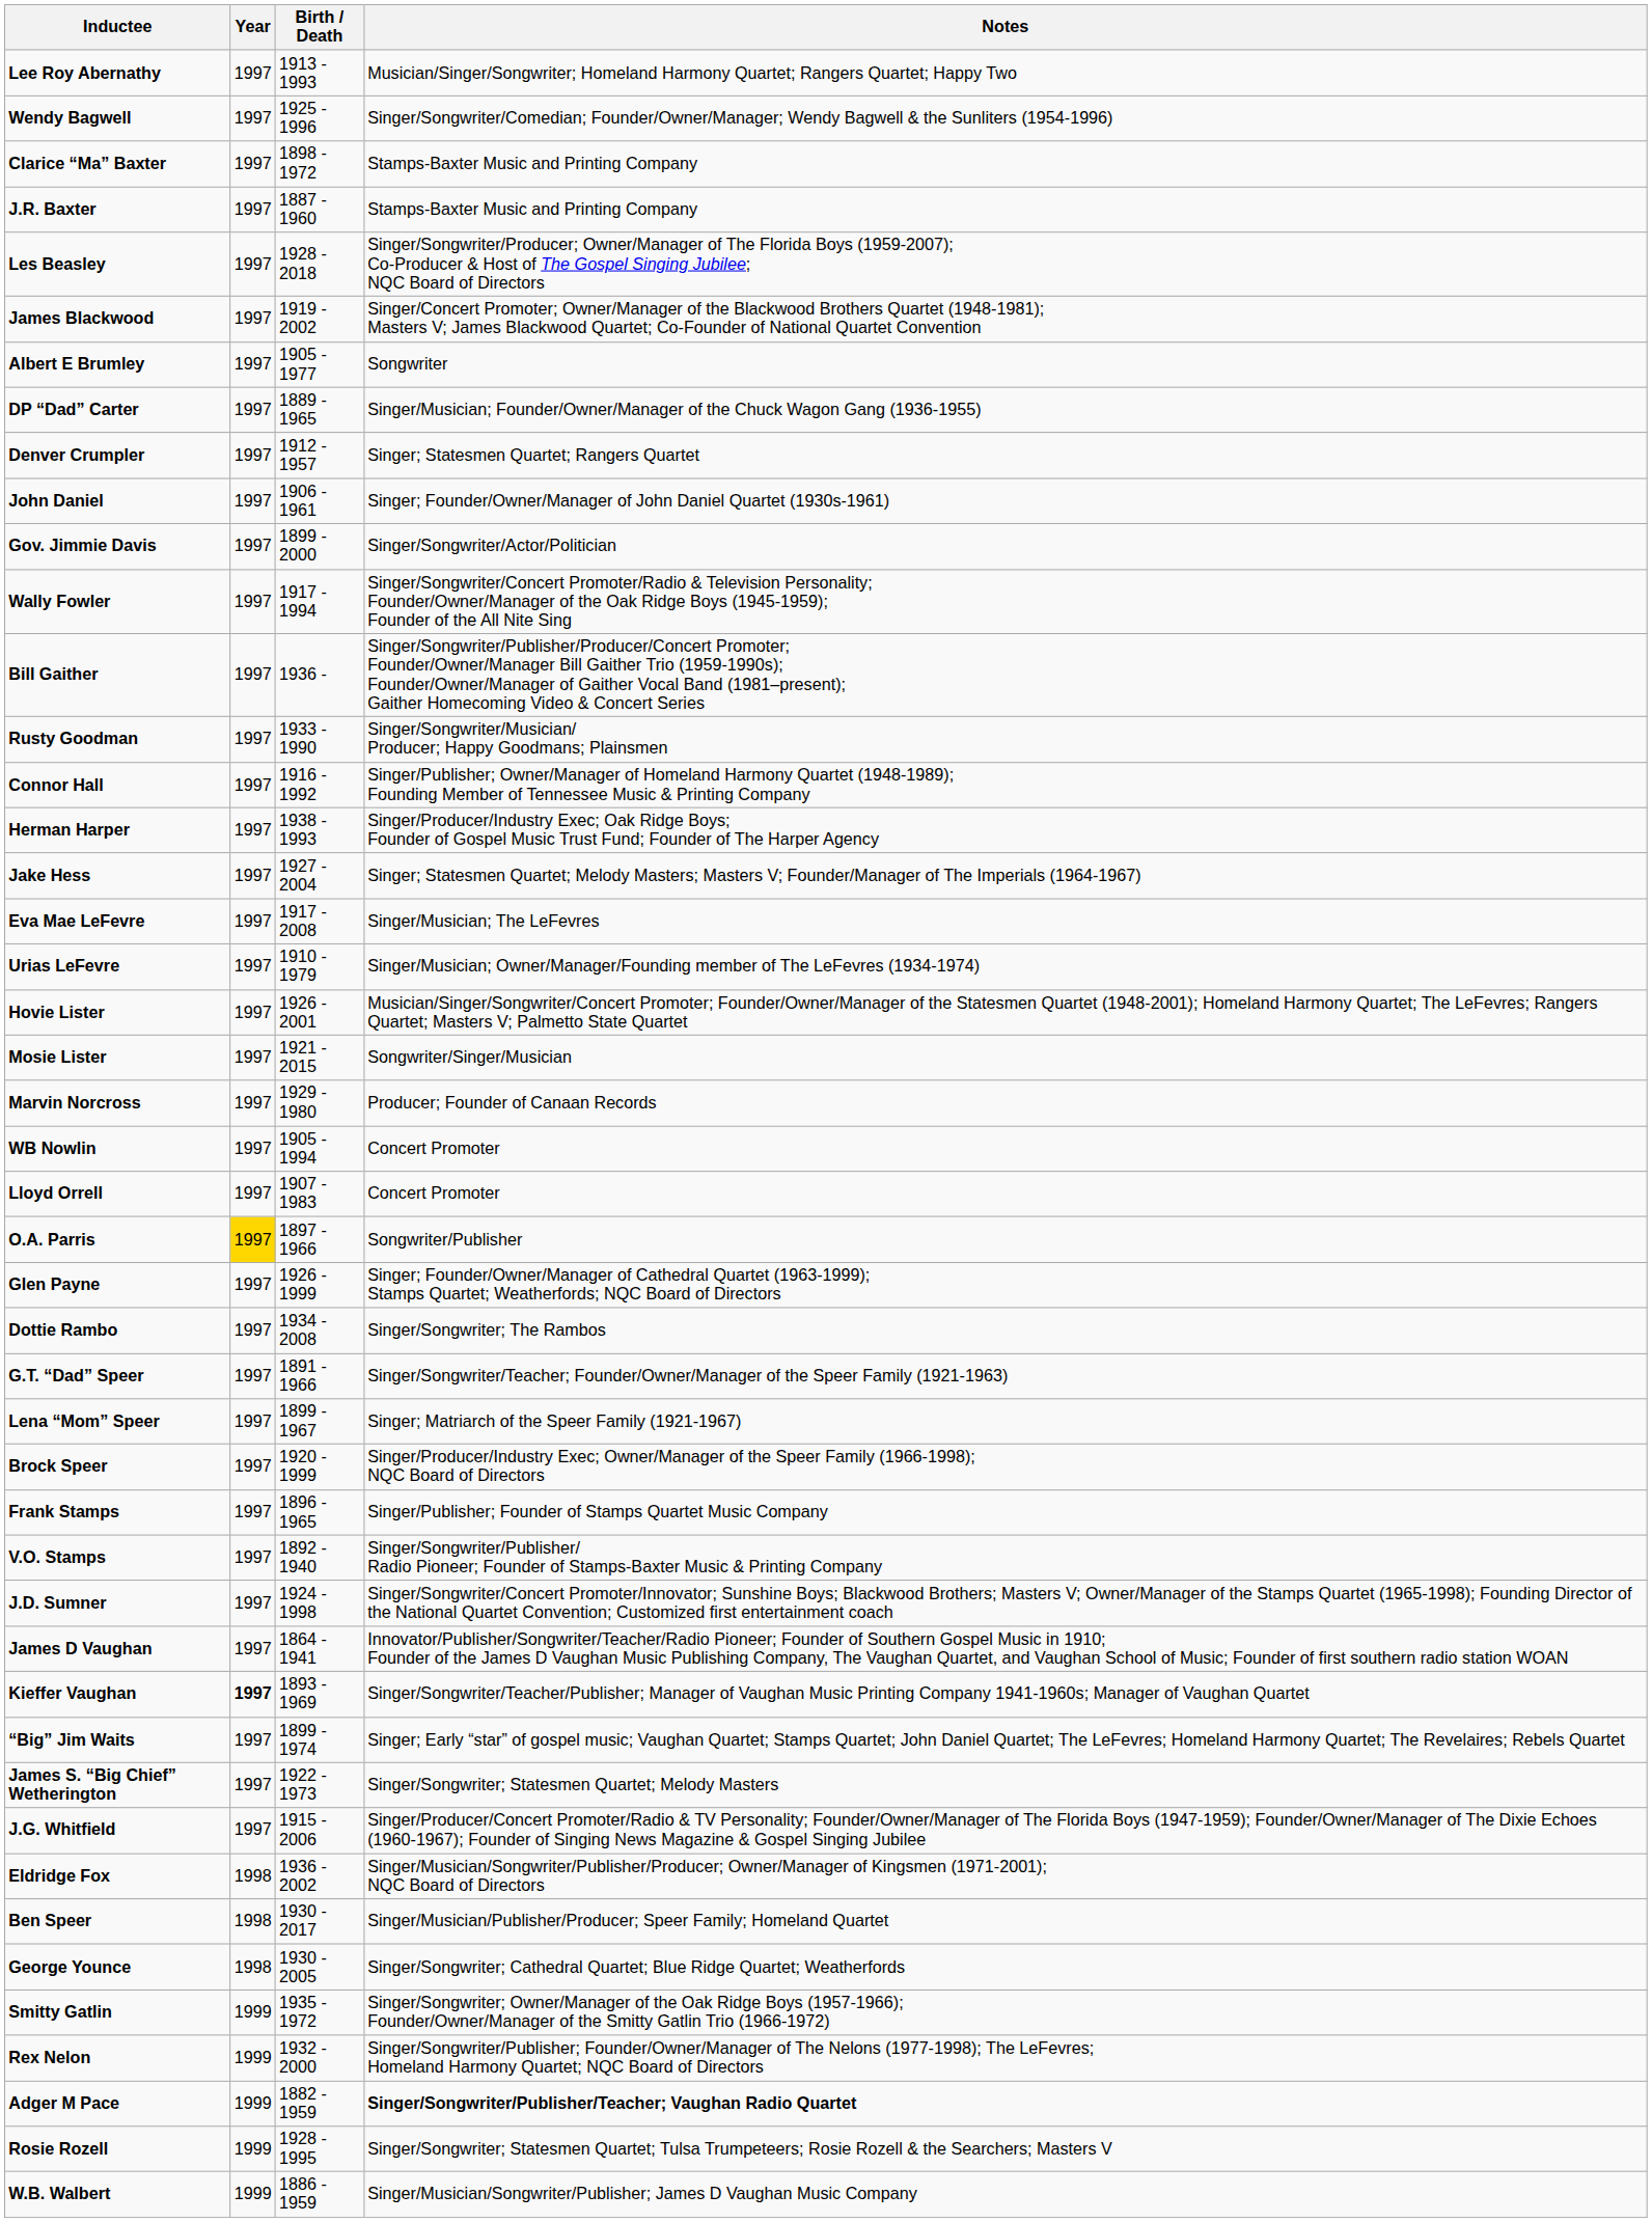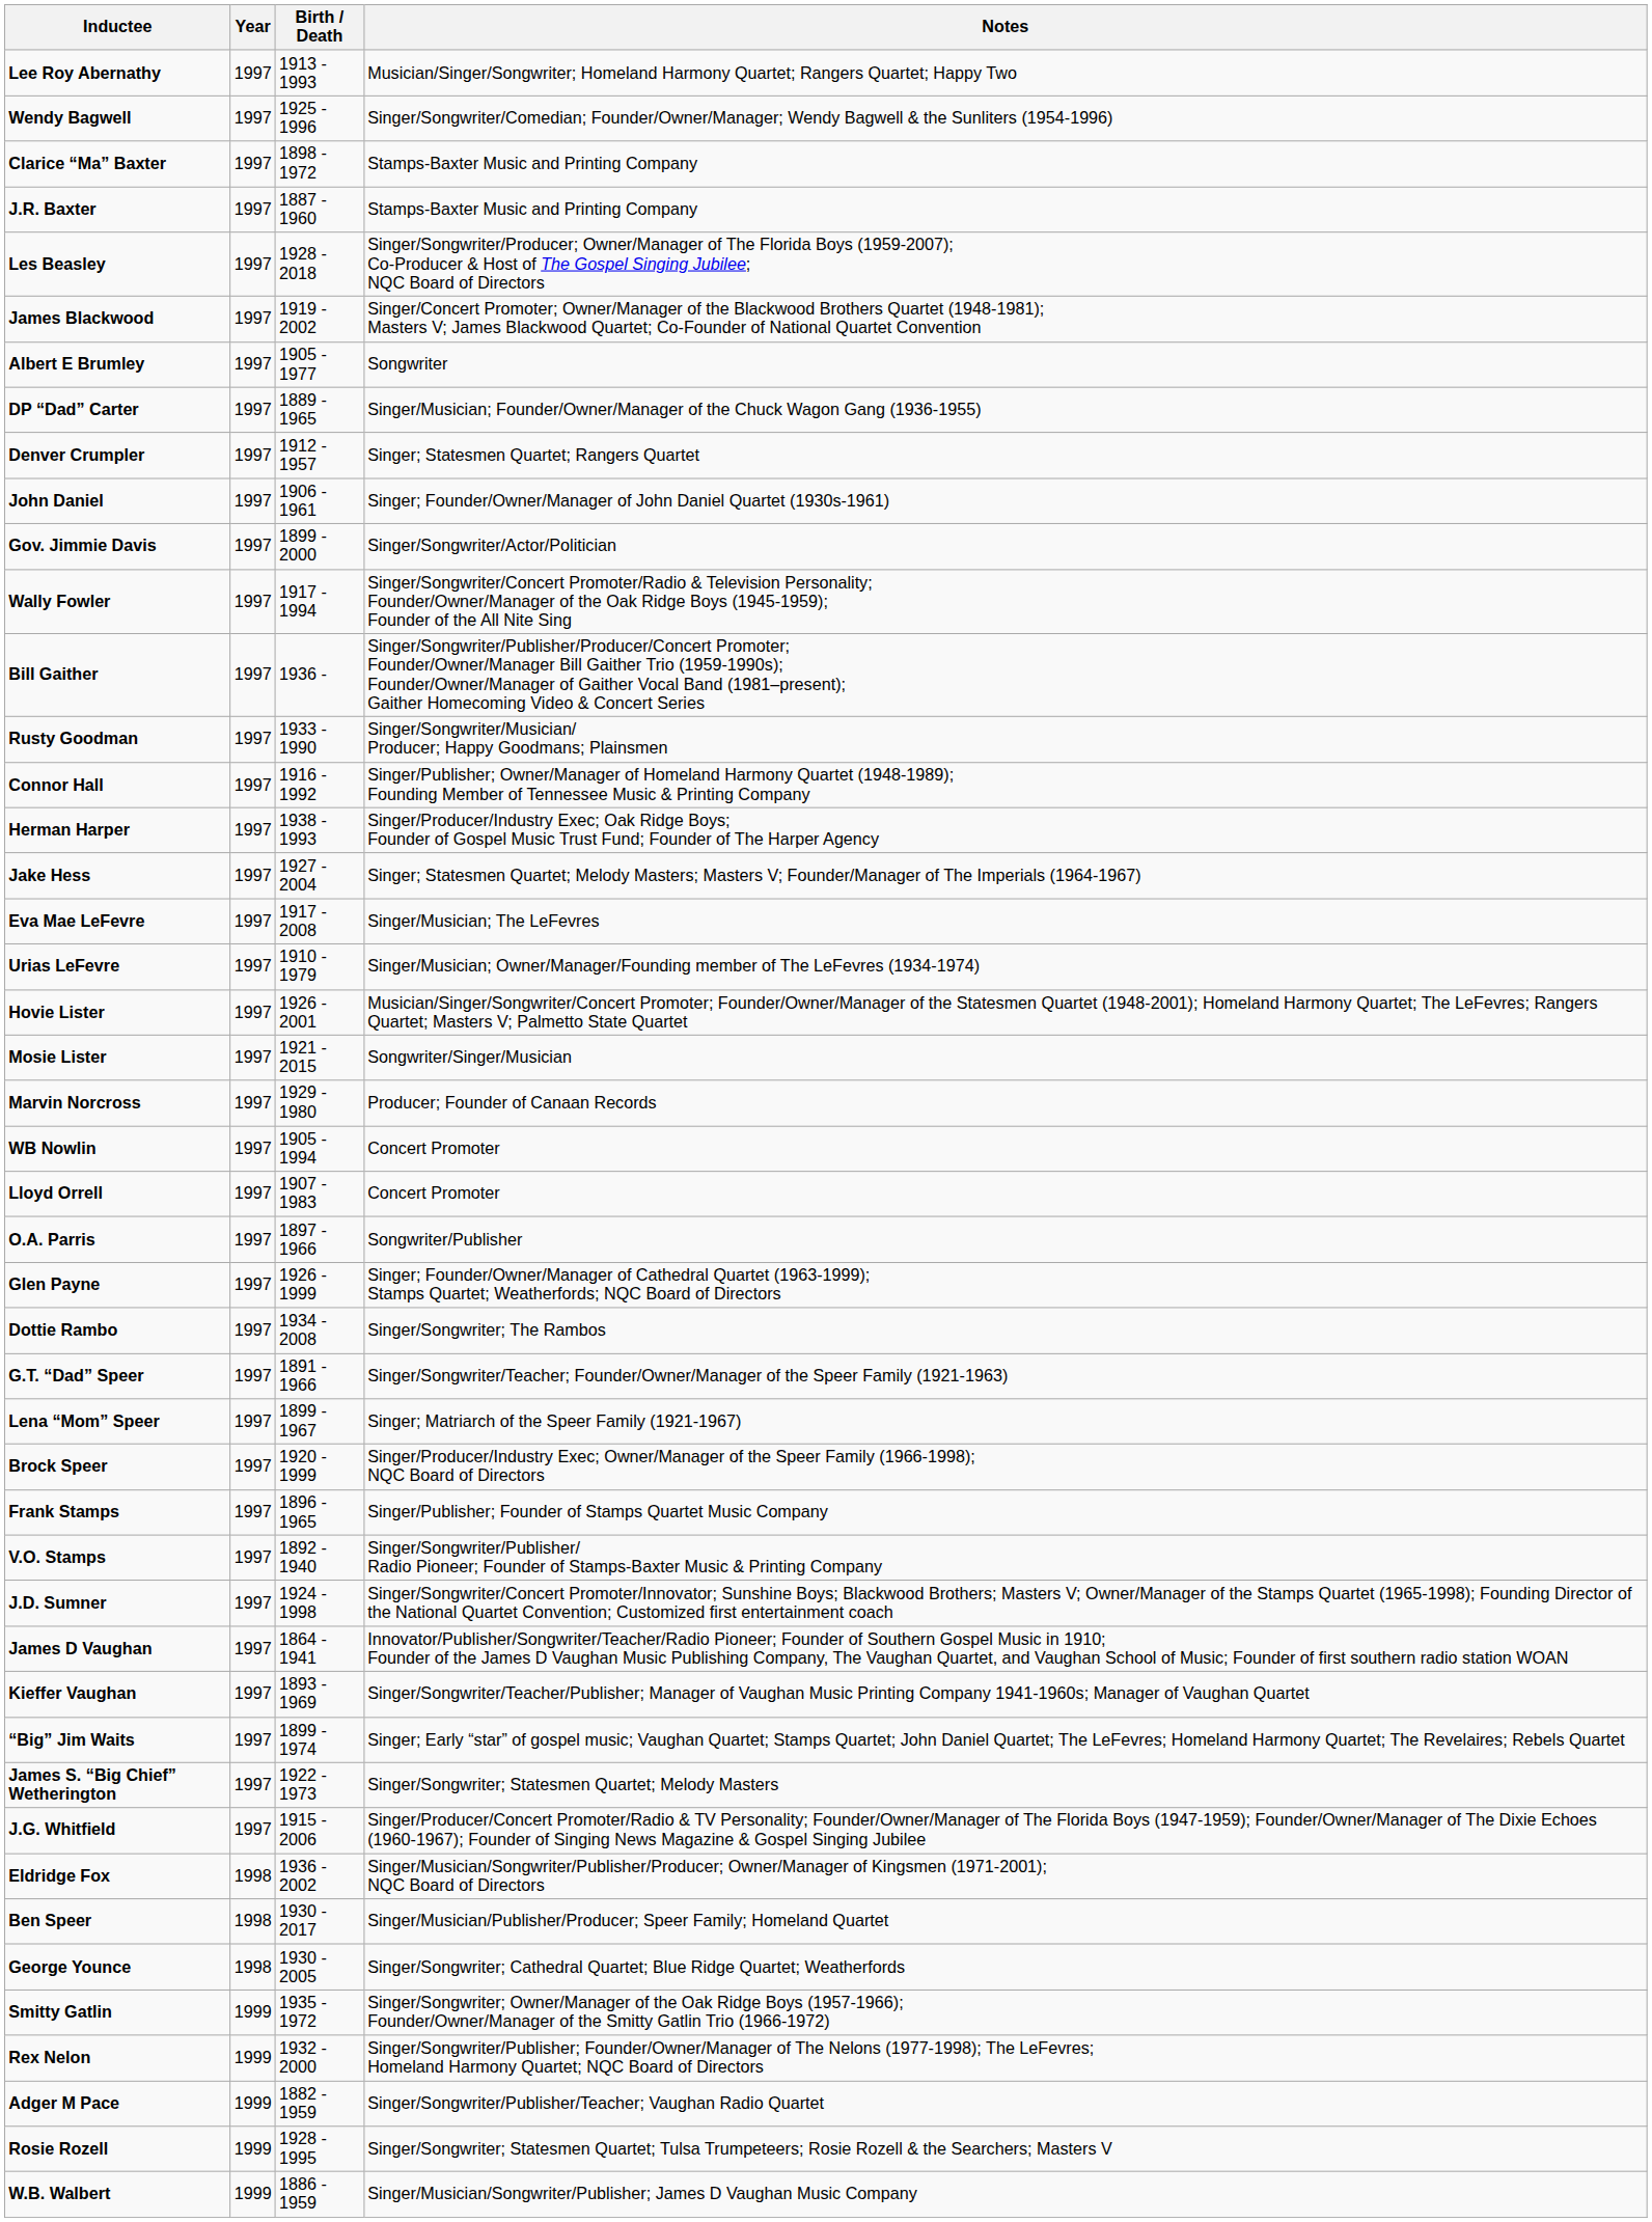O.A. Parris | Year: gold background -> no background
Kieffer Vaughan | Year: bold -> normal
Adger M Pace | Notes: bold -> normal
